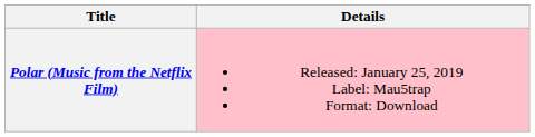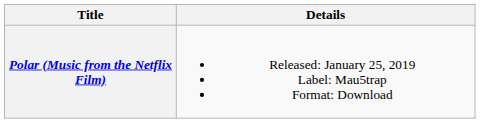Polar (Music from the Netflix Film) | Details: pink background -> no background
